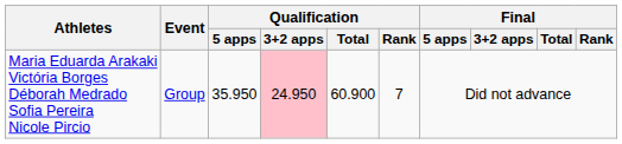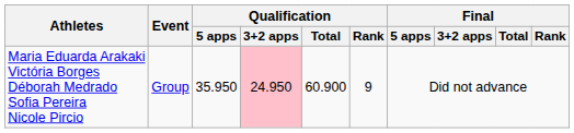row 3 | Qualification / Rank: 7 -> 9
